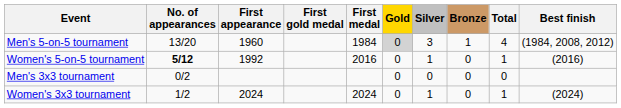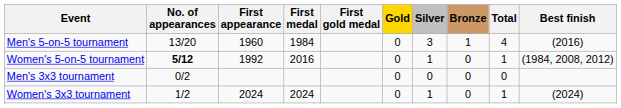columns swapped: First medal <-> First gold medal
Men's 5-on-5 tournament | Gold: lightgrey background -> no background
Men's 5-on-5 tournament | Best finish: (1984, 2008, 2012) -> (2016)
Women's 5-on-5 tournament | Best finish: (2016) -> (1984, 2008, 2012)
